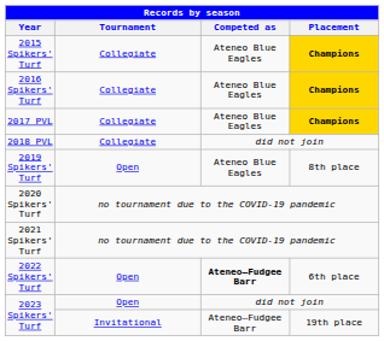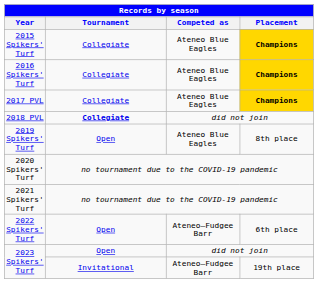2018 PVL | Tournament: normal -> bold
2022 Spikers' Turf | Competed as: bold -> normal
